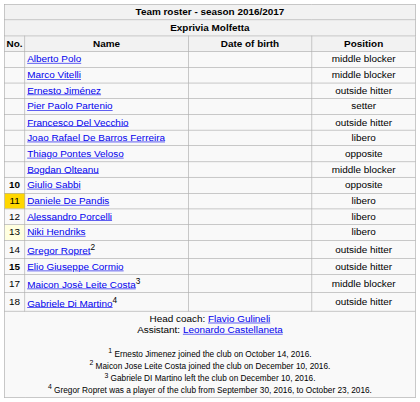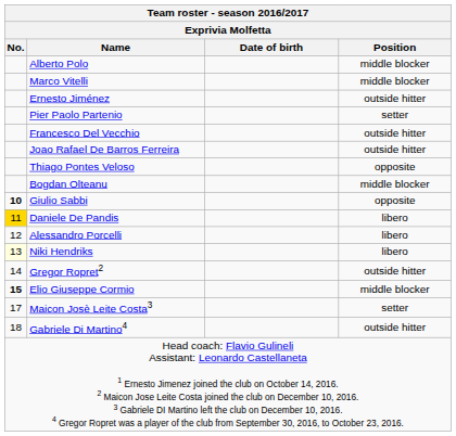Joao Rafael De Barros Ferreira | Position: libero -> outside hitter
Elio Giuseppe Cormio | Position: outside hitter -> middle blocker
Maicon Josè Leite Costa3 | Position: middle blocker -> setter
